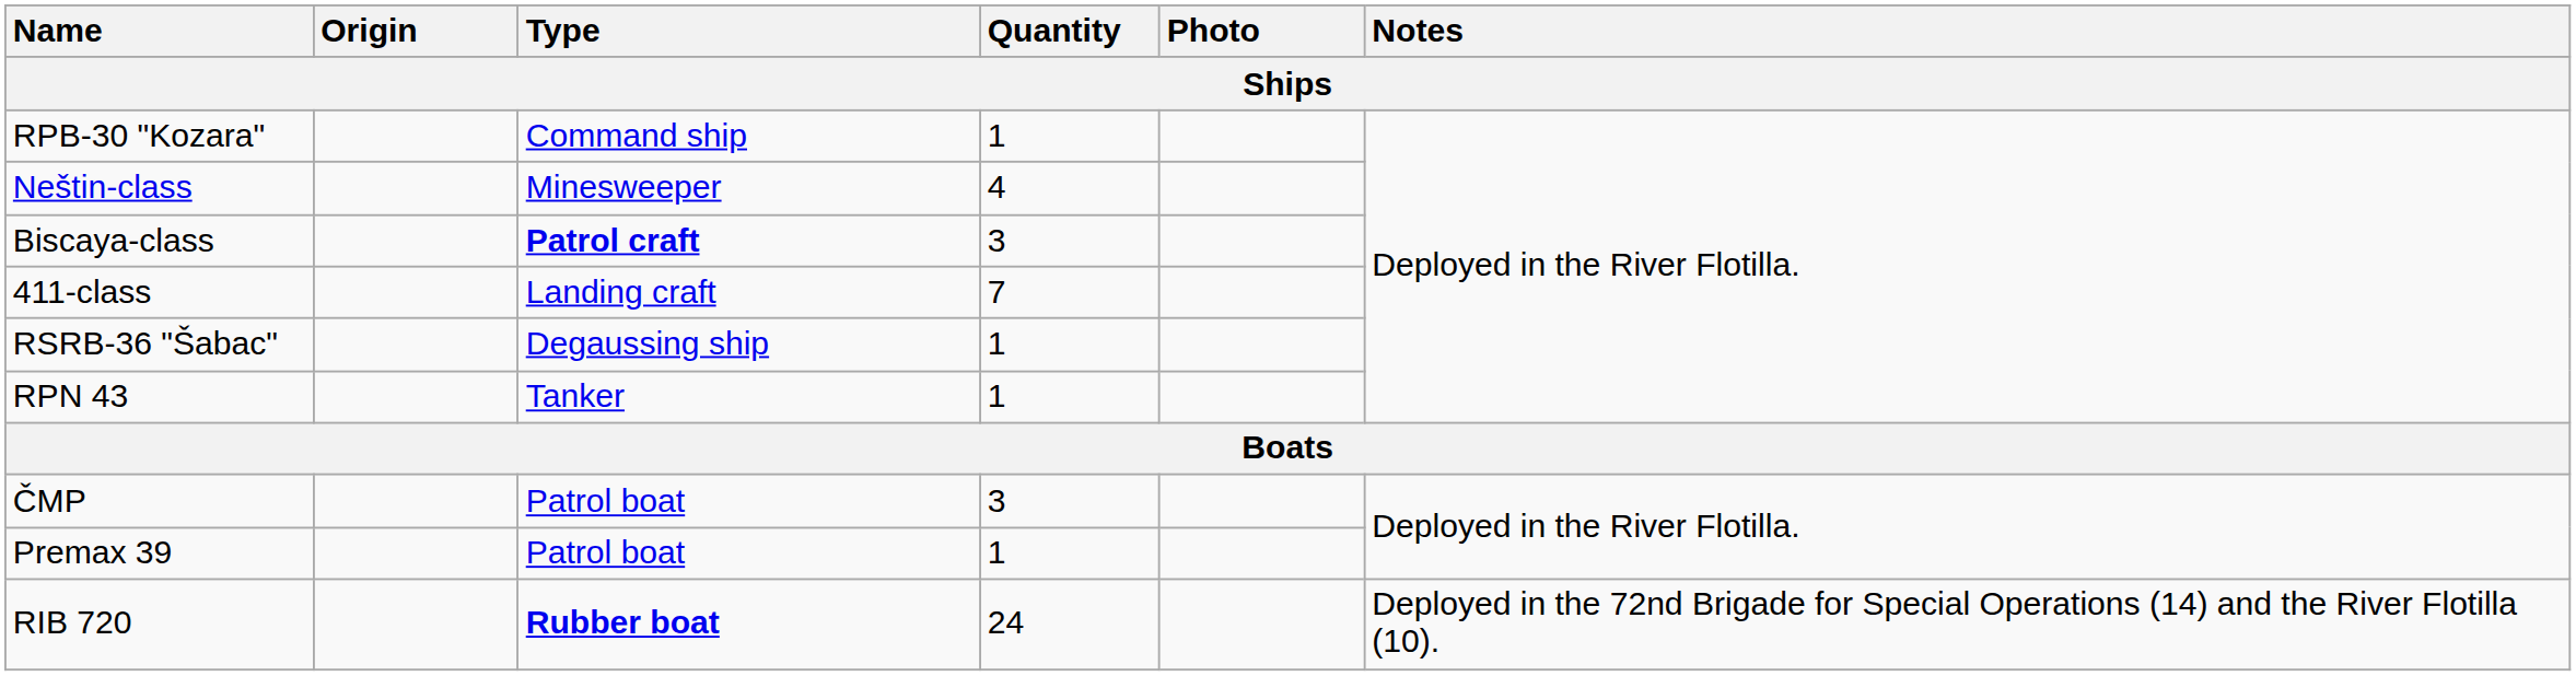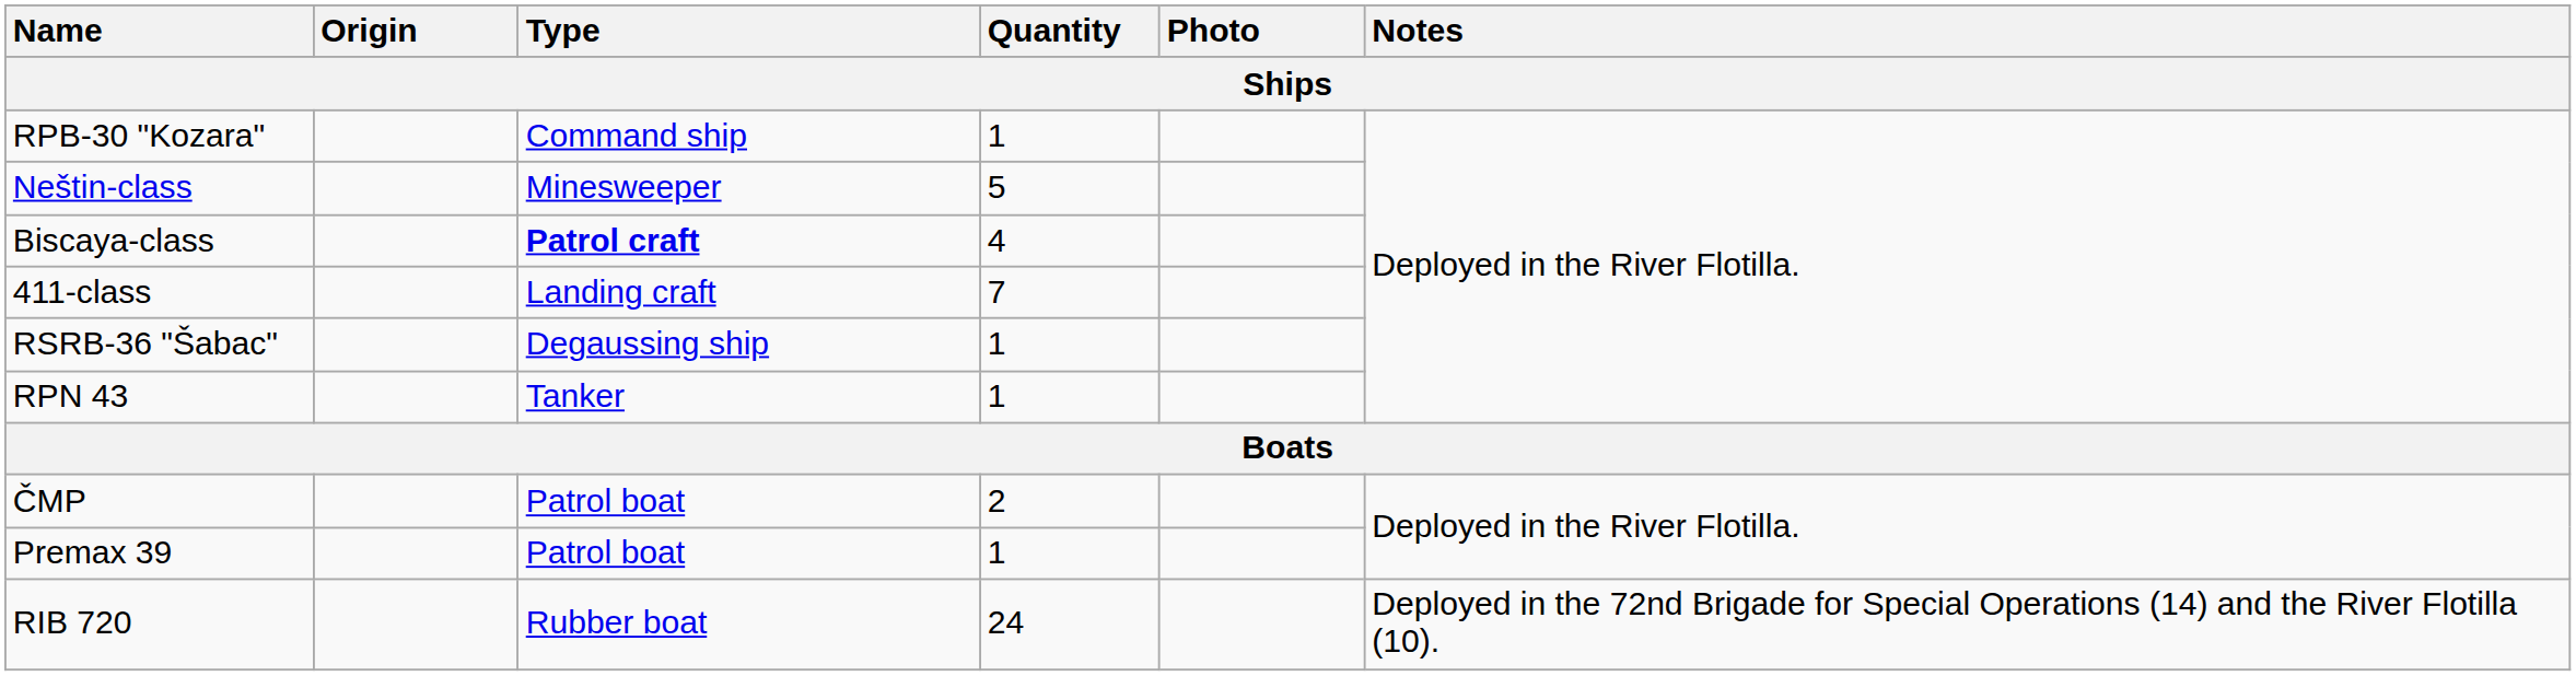Neštin-class | Quantity: 4 -> 5
Biscaya-class | Quantity: 3 -> 4
ČMP | Quantity: 3 -> 2
RIB 720 | Type: bold -> normal
